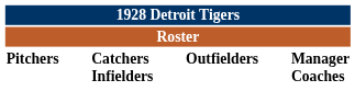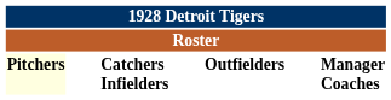Pitchers | column 1: no background -> lightyellow background
